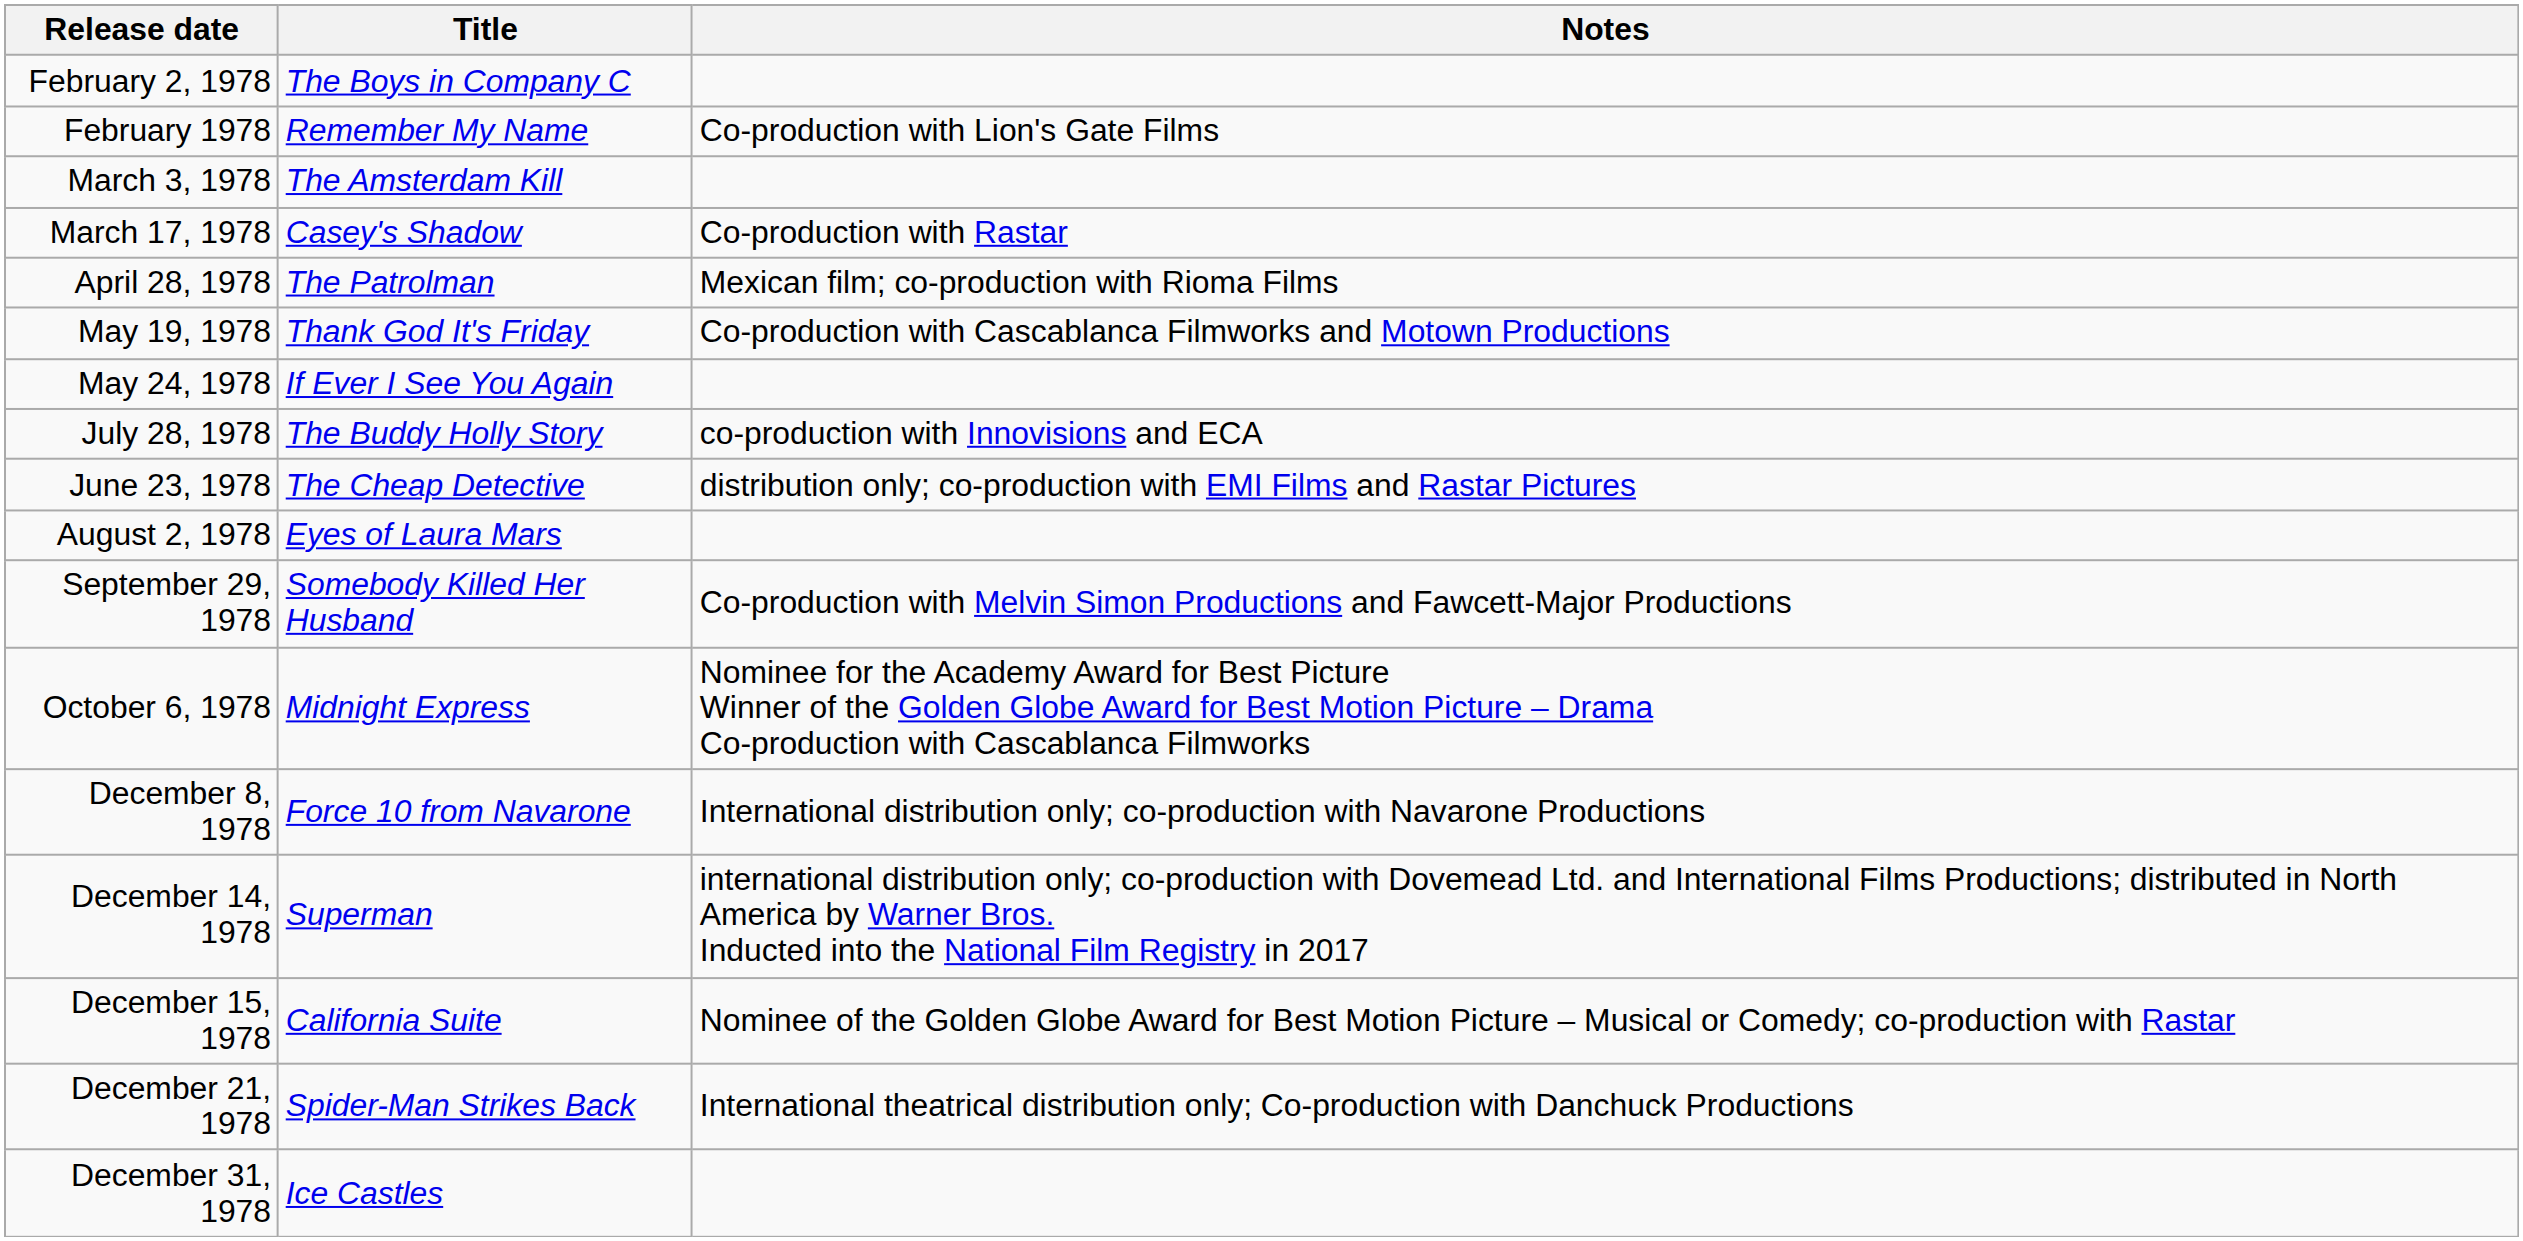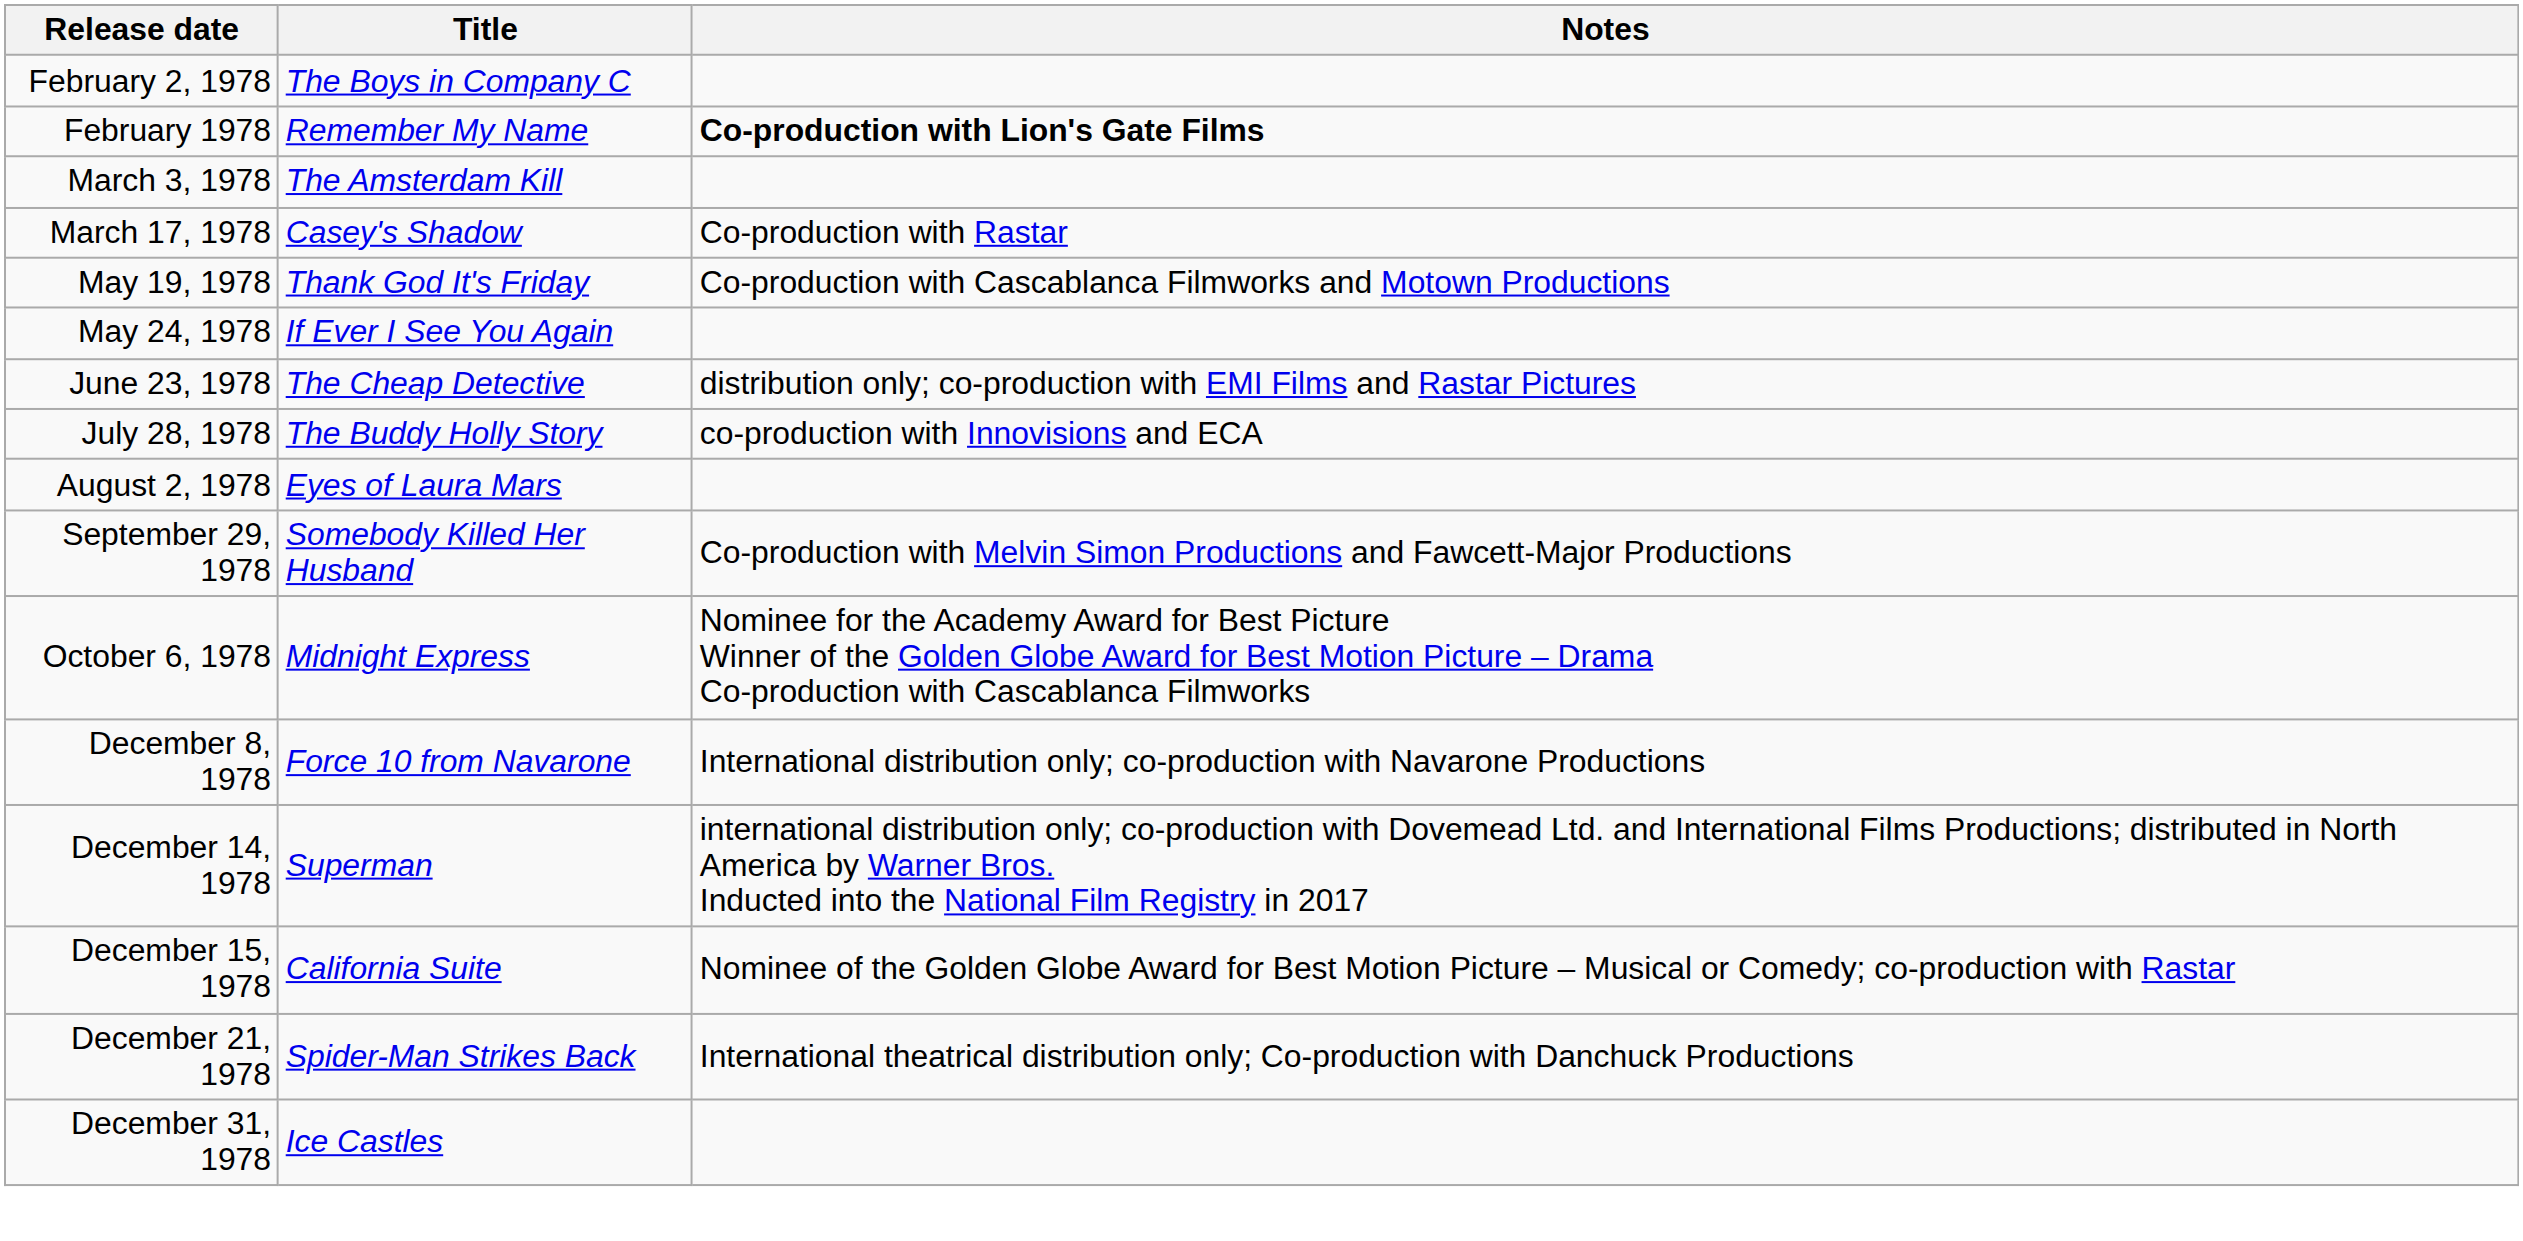February 1978 | Notes: normal -> bold
- row: April 28, 1978 | The Patrolman | Mexican film; co-production with Rioma Films
rows swapped: June 23, 1978 <-> July 28, 1978
